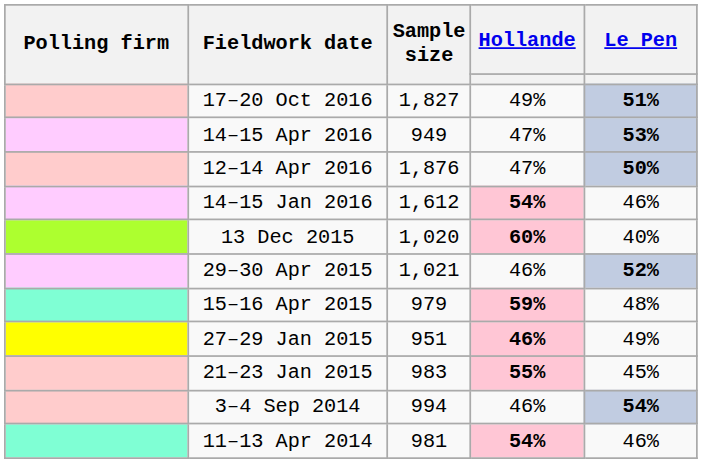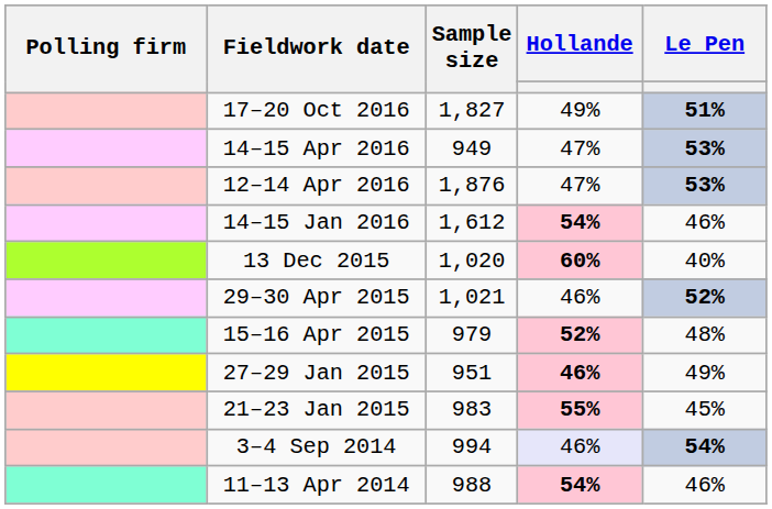12–14 Apr 2016 | Le Pen: 50% -> 53%
15–16 Apr 2015 | Hollande: 59% -> 52%
3–4 Sep 2014 | Hollande: no background -> lavender background
11–13 Apr 2014 | Sample size: 981 -> 988
